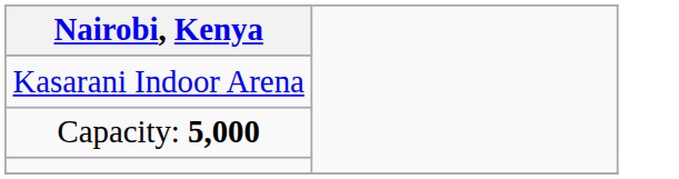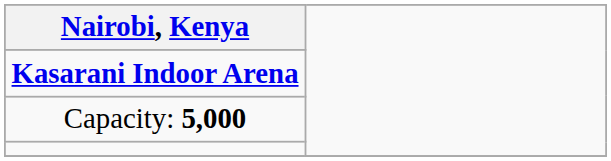row 2 | Nairobi, Kenya: normal -> bold
